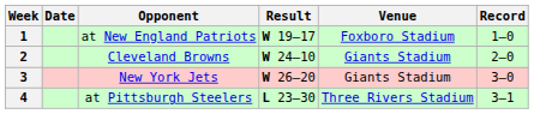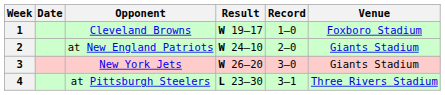columns swapped: Record <-> Venue
1 | Opponent: at New England Patriots -> Cleveland Browns
2 | Opponent: Cleveland Browns -> at New England Patriots
